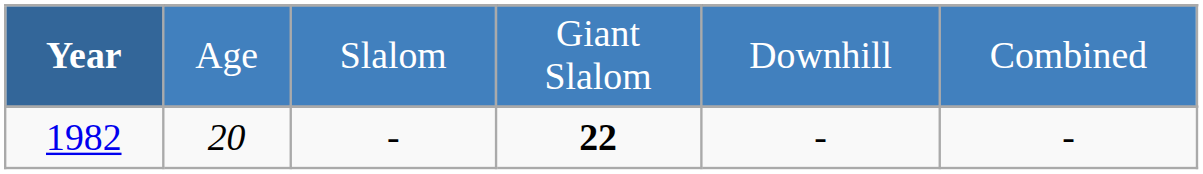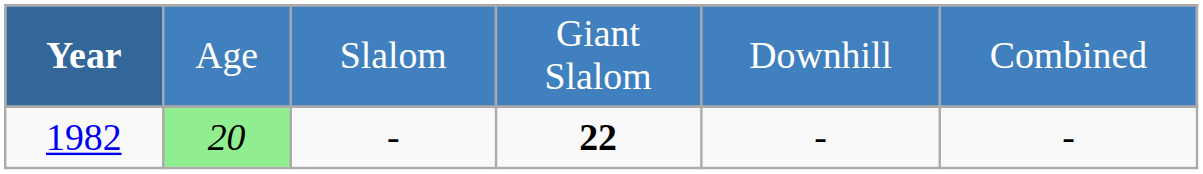1982 | column 2: no background -> lightgreen background
